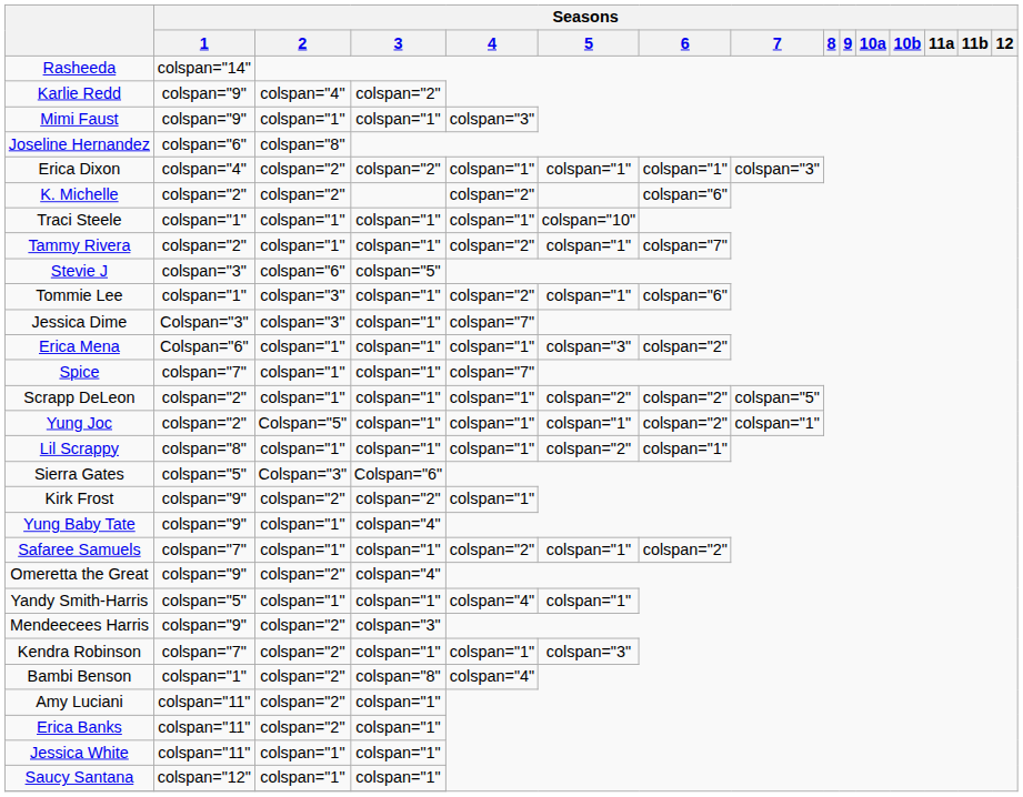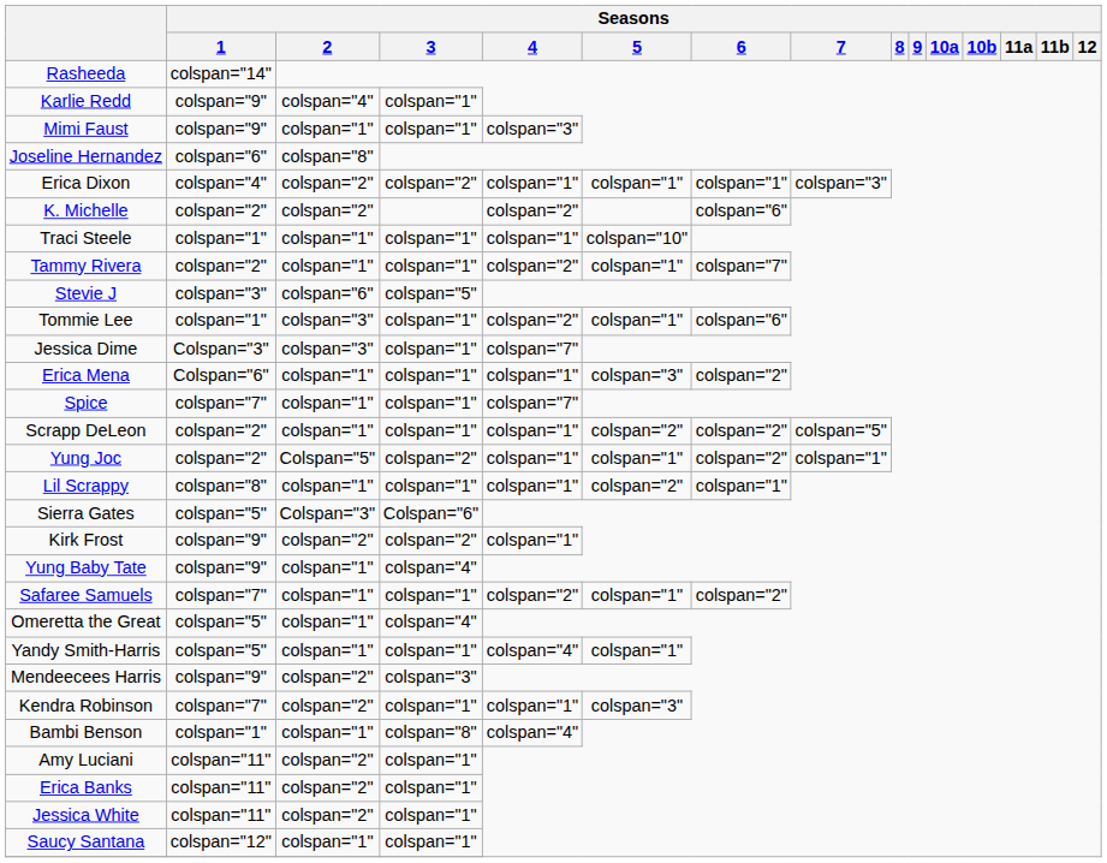Karlie Redd | Seasons / 3: colspan="2" -> colspan="1"
Yung Joc | Seasons / 3: colspan="1" -> colspan="2"
Omeretta the Great | Seasons / 1: colspan="9" -> colspan="5"
Omeretta the Great | Seasons / 2: colspan="2" -> colspan="1"
Bambi Benson | Seasons / 2: colspan="2" -> colspan="1"
Jessica White | Seasons / 2: colspan="1" -> colspan="2"
